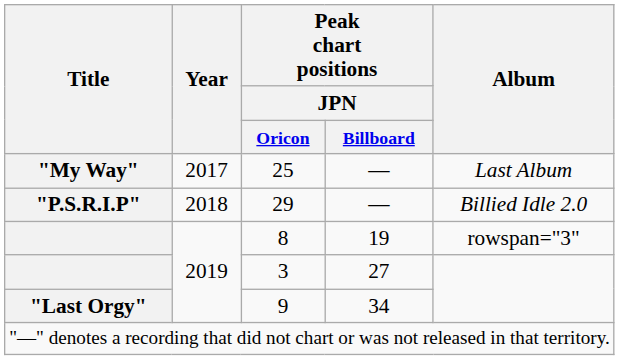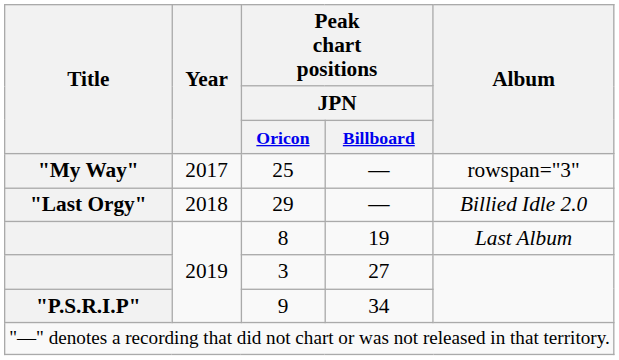25 | Album: Last Album -> rowspan="3"
29 | Title: "P.S.R.I.P" -> "Last Orgy"
8 | Album: rowspan="3" -> Last Album
9 | Title: "Last Orgy" -> "P.S.R.I.P"
